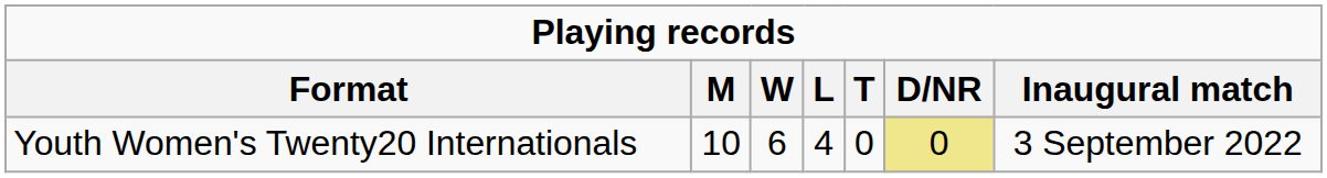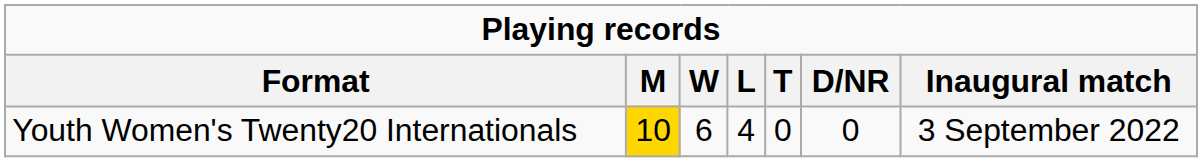Youth Women's Twenty20 Internationals | M: no background -> gold background
Youth Women's Twenty20 Internationals | D/NR: khaki background -> no background
